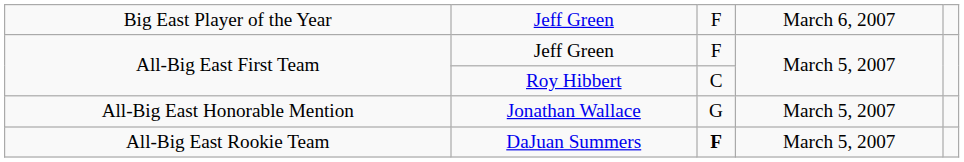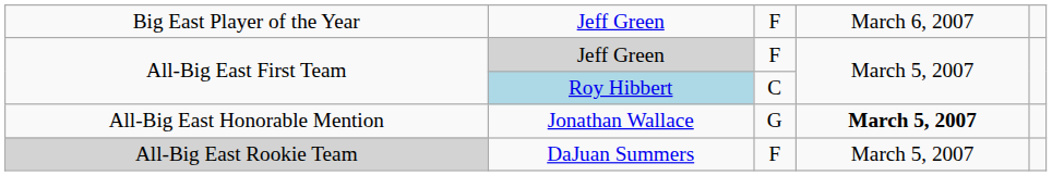row 2 | column 2: no background -> lightgrey background
row 3 | column 2: no background -> lightblue background
row 4 | column 4: normal -> bold
row 5 | column 1: no background -> lightgrey background
row 5 | column 3: bold -> normal
